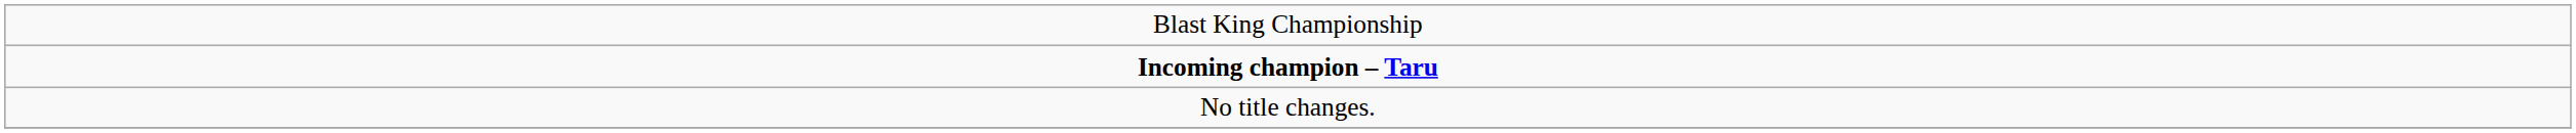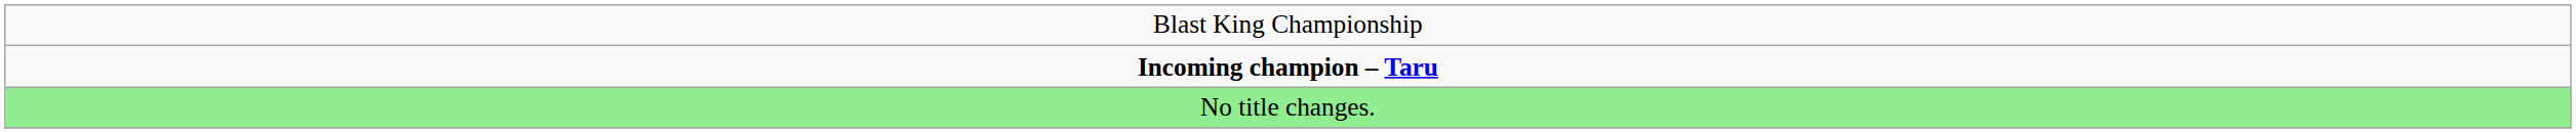No title changes. | column 1: no background -> lightgreen background
